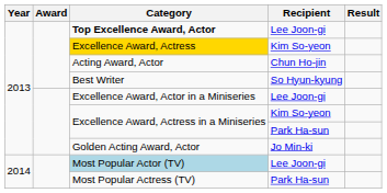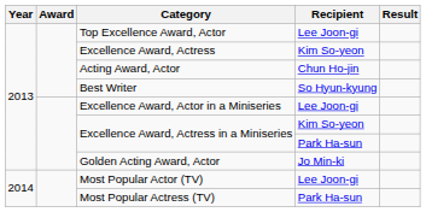Top Excellence Award, Actor | Category: bold -> normal
Excellence Award, Actress | Category: gold background -> no background
Most Popular Actor (TV) | Category: lightblue background -> no background
